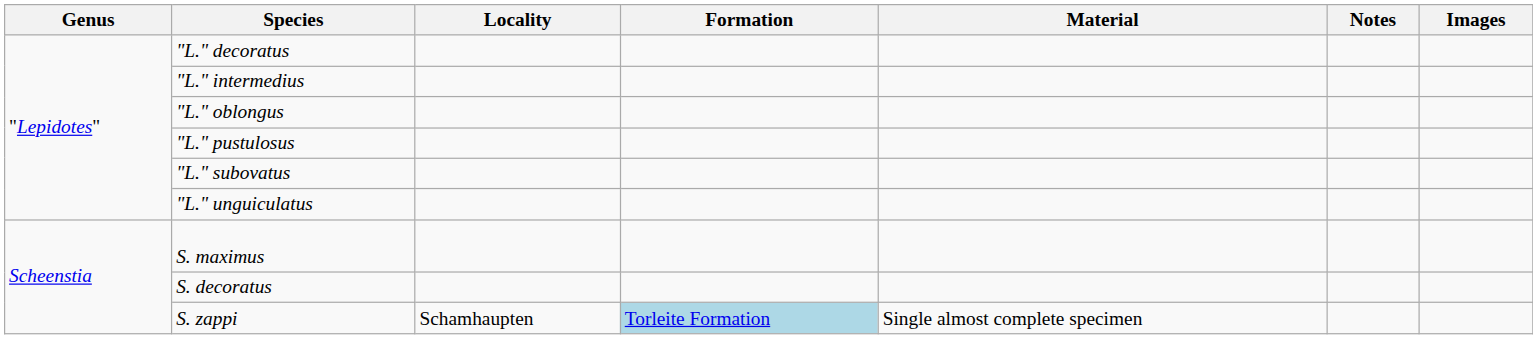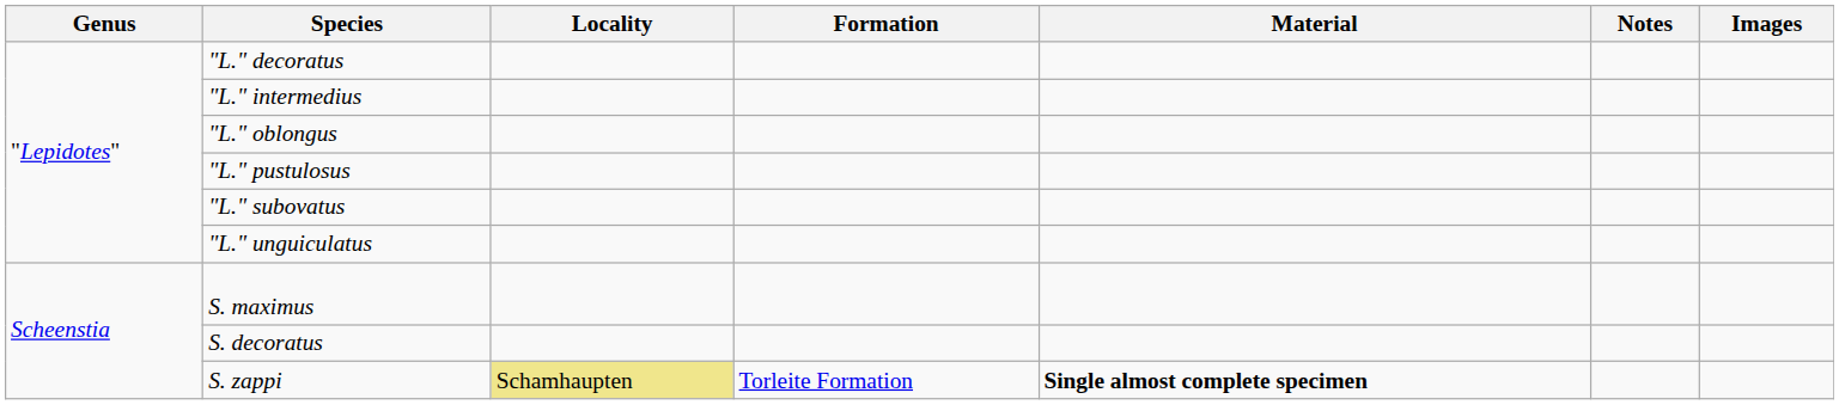S. zappi | Locality: no background -> khaki background
S. zappi | Formation: lightblue background -> no background
S. zappi | Material: normal -> bold
